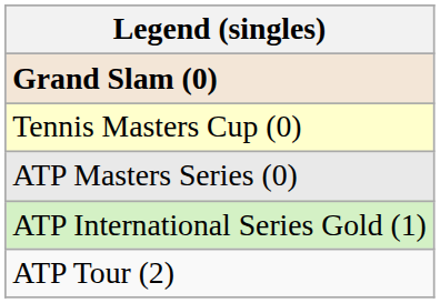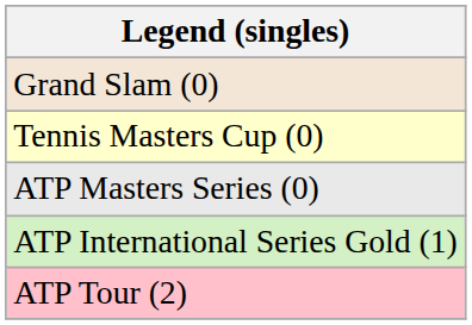row 2 | column 1: bold -> normal
row 6 | column 1: no background -> pink background
